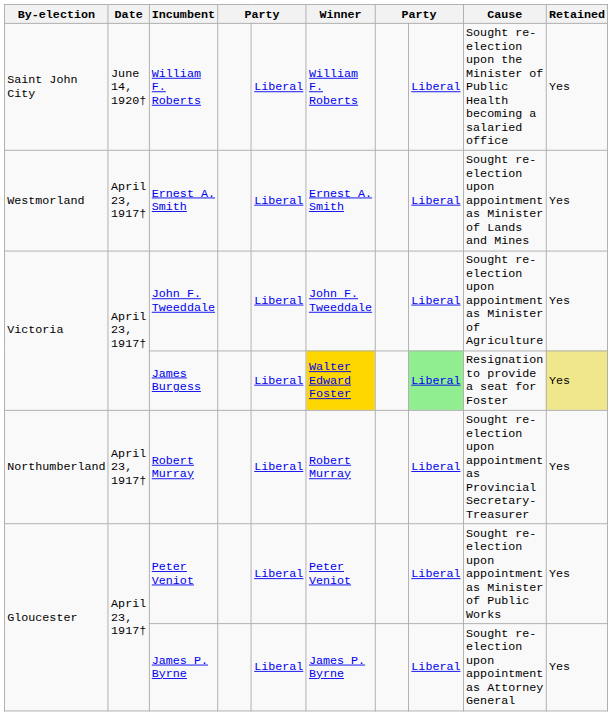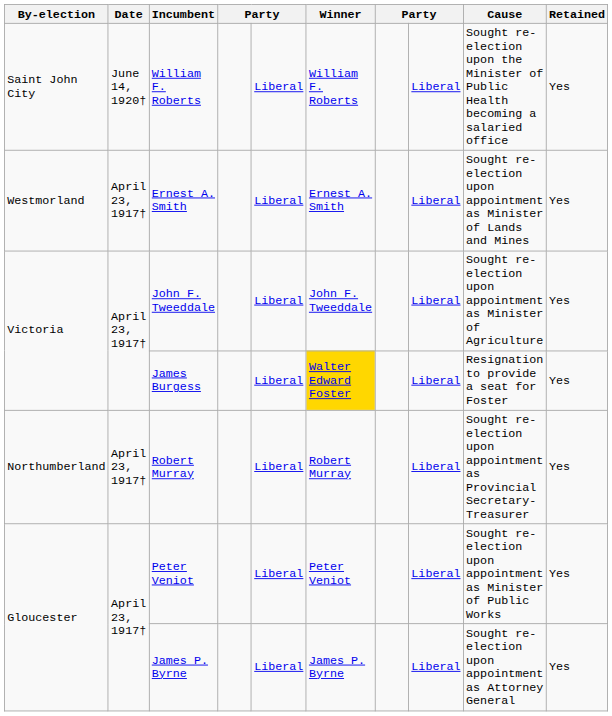James Burgess | column 8: lightgreen background -> no background
James Burgess | Retained: khaki background -> no background
